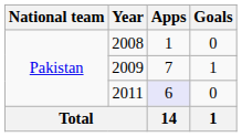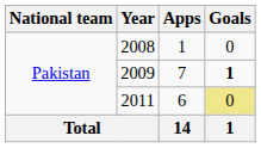2009 | Goals: normal -> bold
2011 | Apps: lavender background -> no background
2011 | Goals: no background -> khaki background
